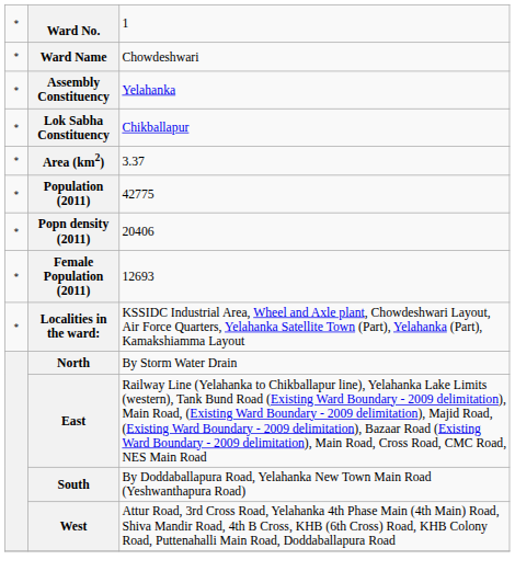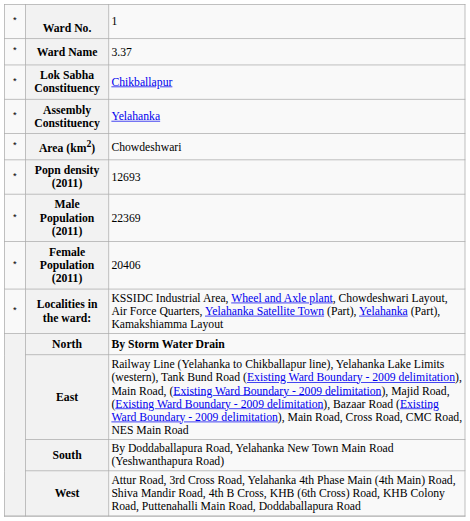Ward Name | column 3: Chowdeshwari -> 3.37
rows swapped: Assembly Constituency <-> Lok Sabha Constituency
Area (km2) | column 3: 3.37 -> Chowdeshwari
- row: * | Population (2011) | 42775
Popn density (2011) | column 3: 20406 -> 12693
+ row: * | Male Population (2011) | 22369
Female Population (2011) | column 3: 12693 -> 20406
North | column 3: normal -> bold
